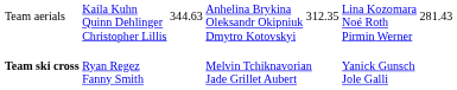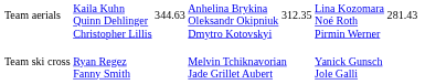Team ski cross | column 1: bold -> normal
